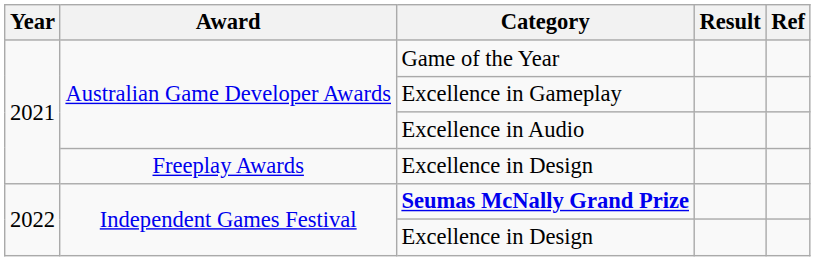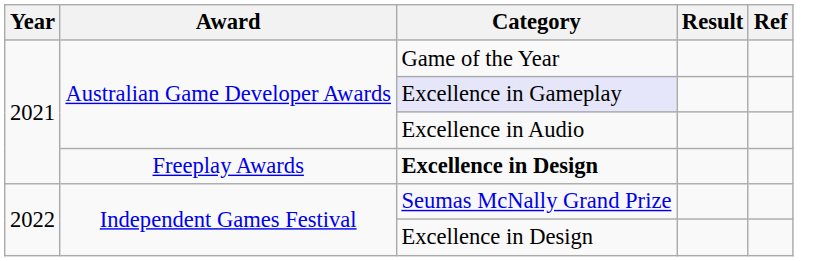Excellence in Gameplay | Category: no background -> lavender background
Freeplay Awards / Excellence in Design | Category: normal -> bold
Seumas McNally Grand Prize | Category: bold -> normal
